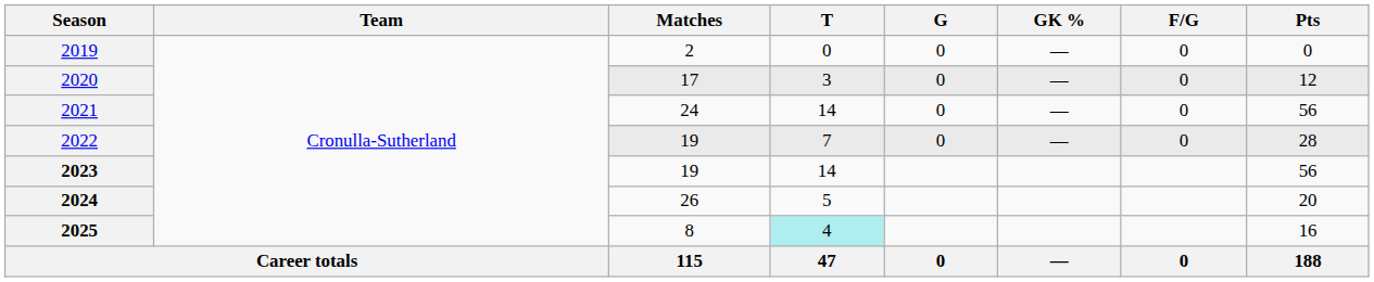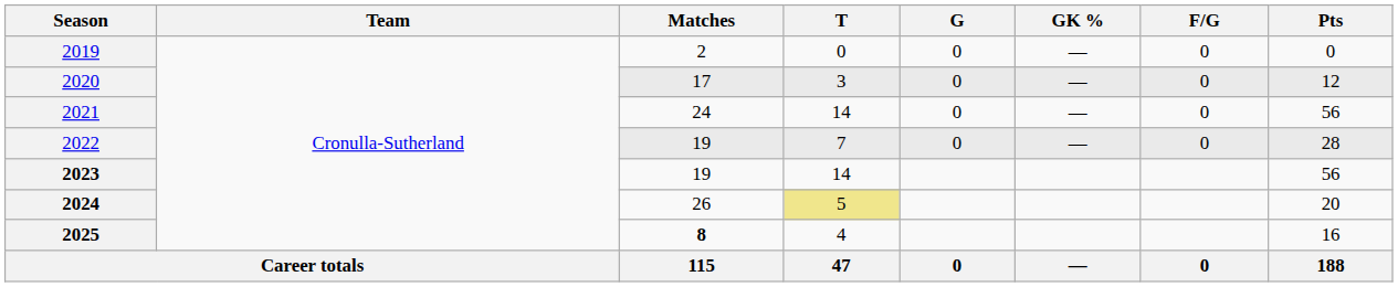2024 | T: no background -> khaki background
2025 | Matches: normal -> bold
2025 | T: paleturquoise background -> no background
